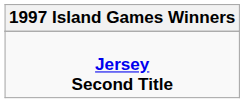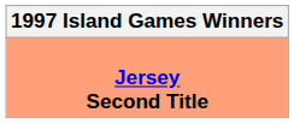row 2 | column 1: no background -> lightsalmon background
